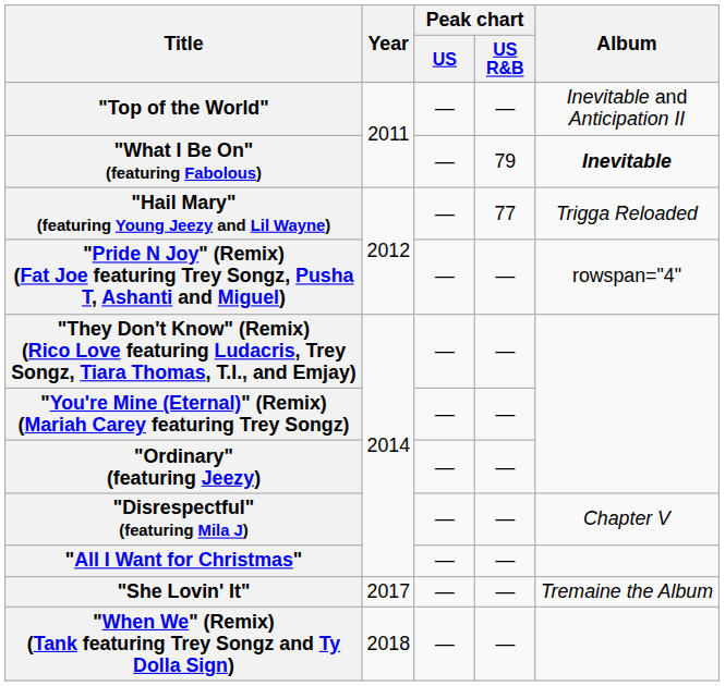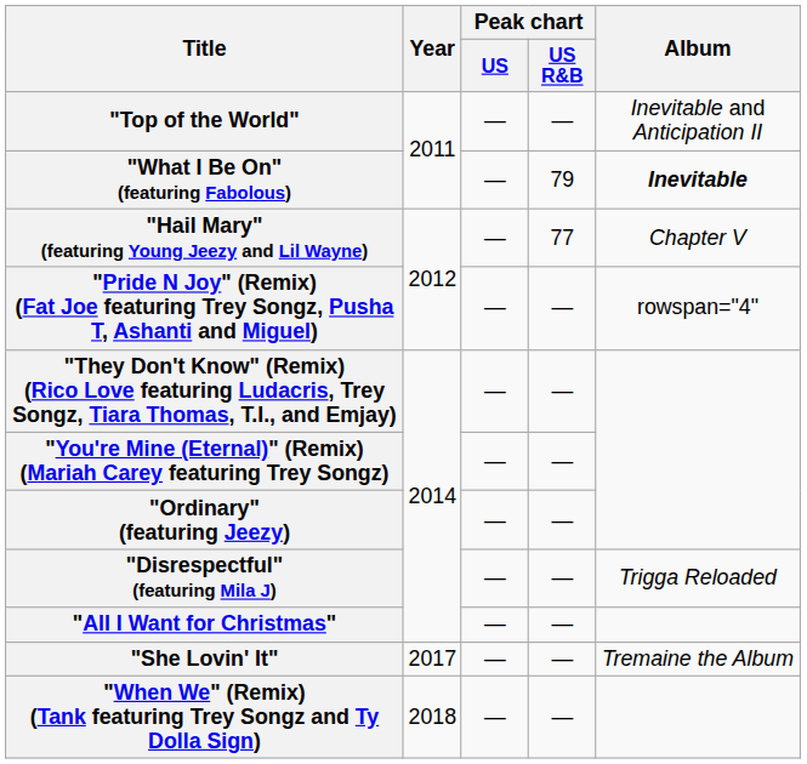"Hail Mary" (featuring Young Jeezy and Lil Wayne) | Album: Trigga Reloaded -> Chapter V
"Disrespectful" (featuring Mila J) | Album: Chapter V -> Trigga Reloaded
